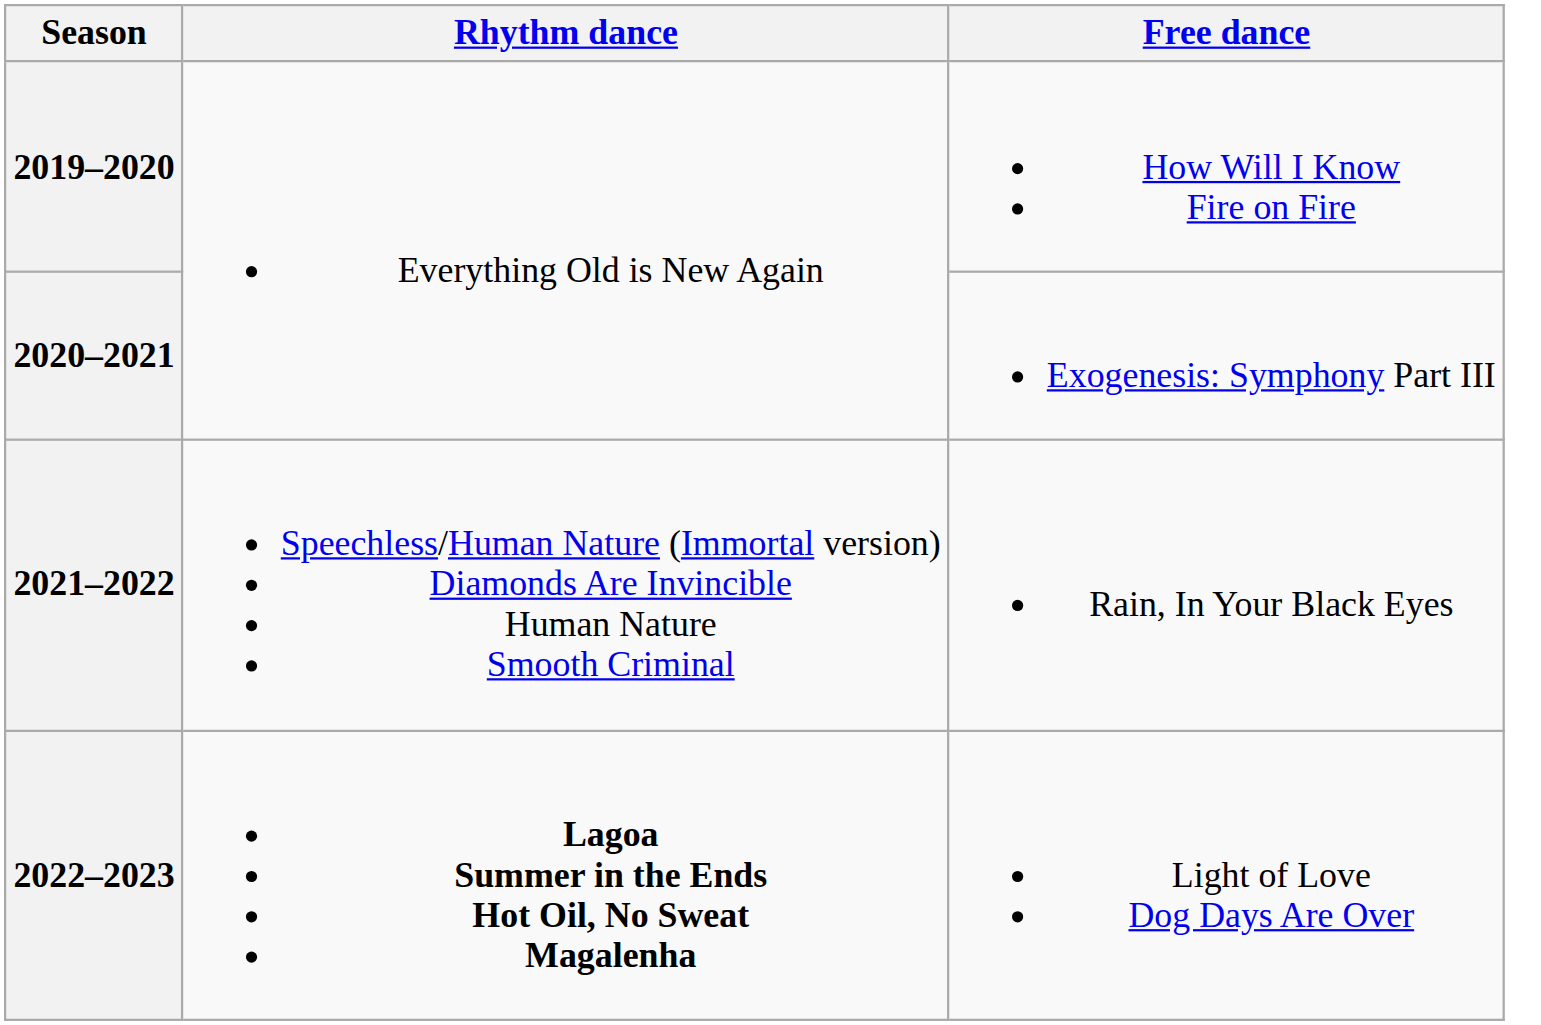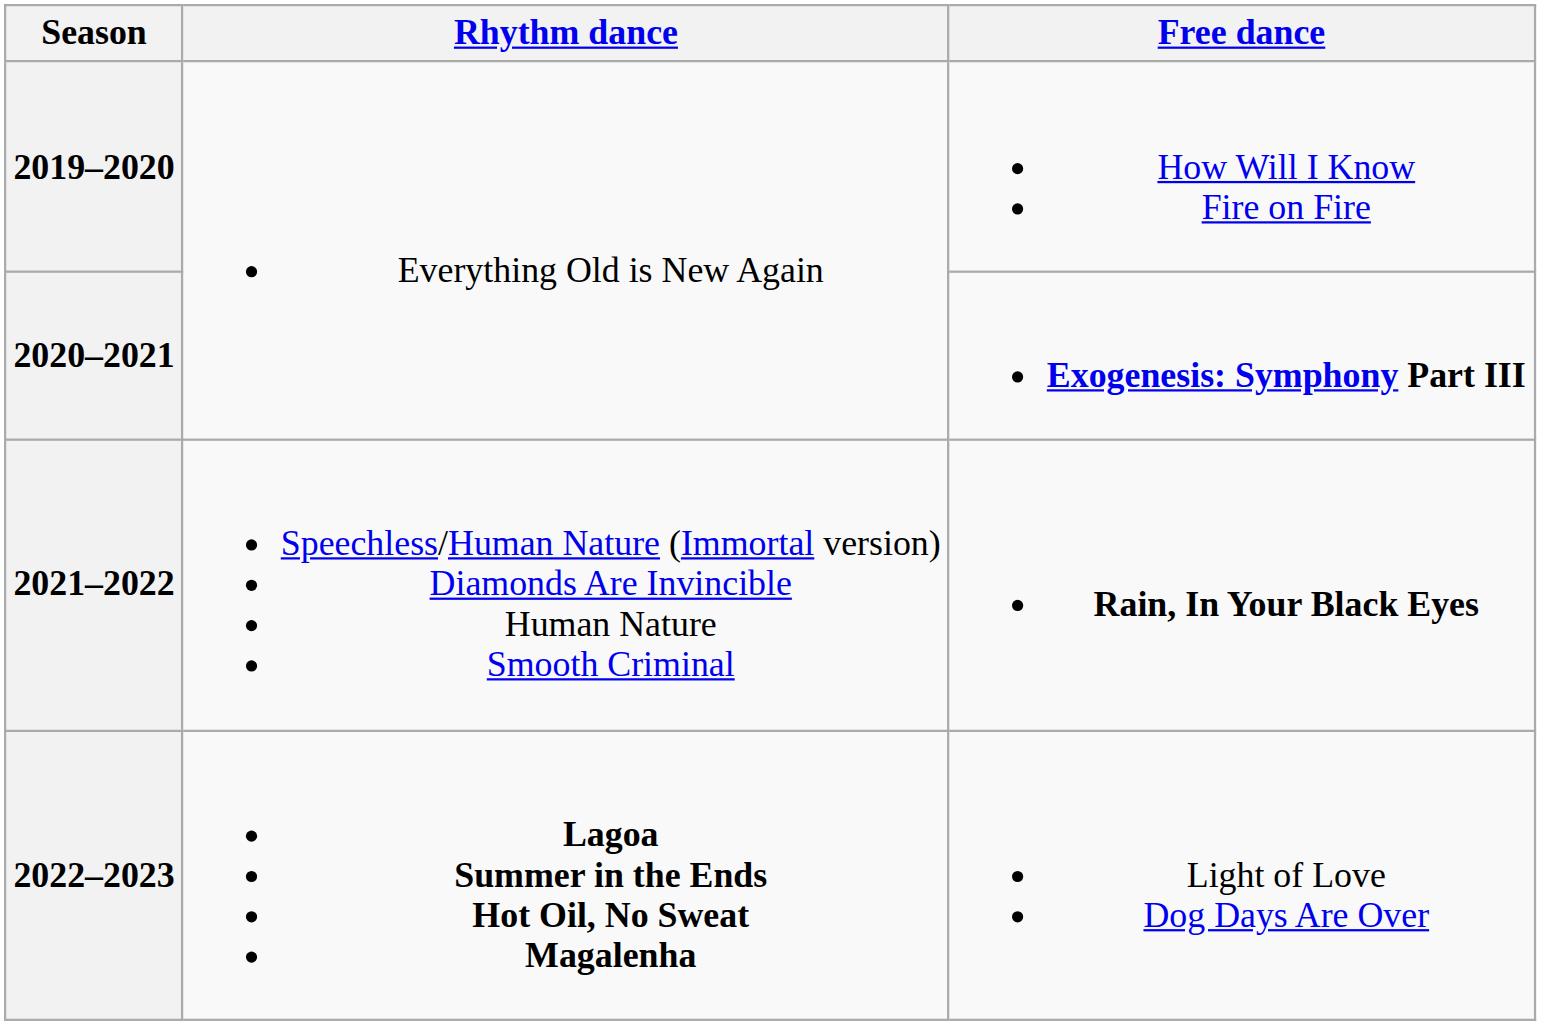2020–2021 | Free dance: normal -> bold
2021–2022 | Free dance: normal -> bold
